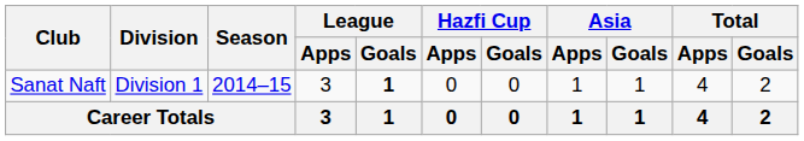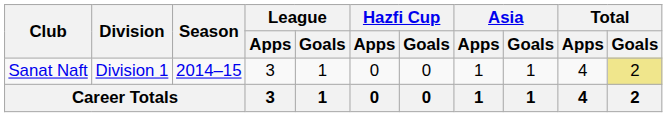Sanat Naft | League / Goals: bold -> normal
Sanat Naft | Total / Goals: no background -> khaki background
